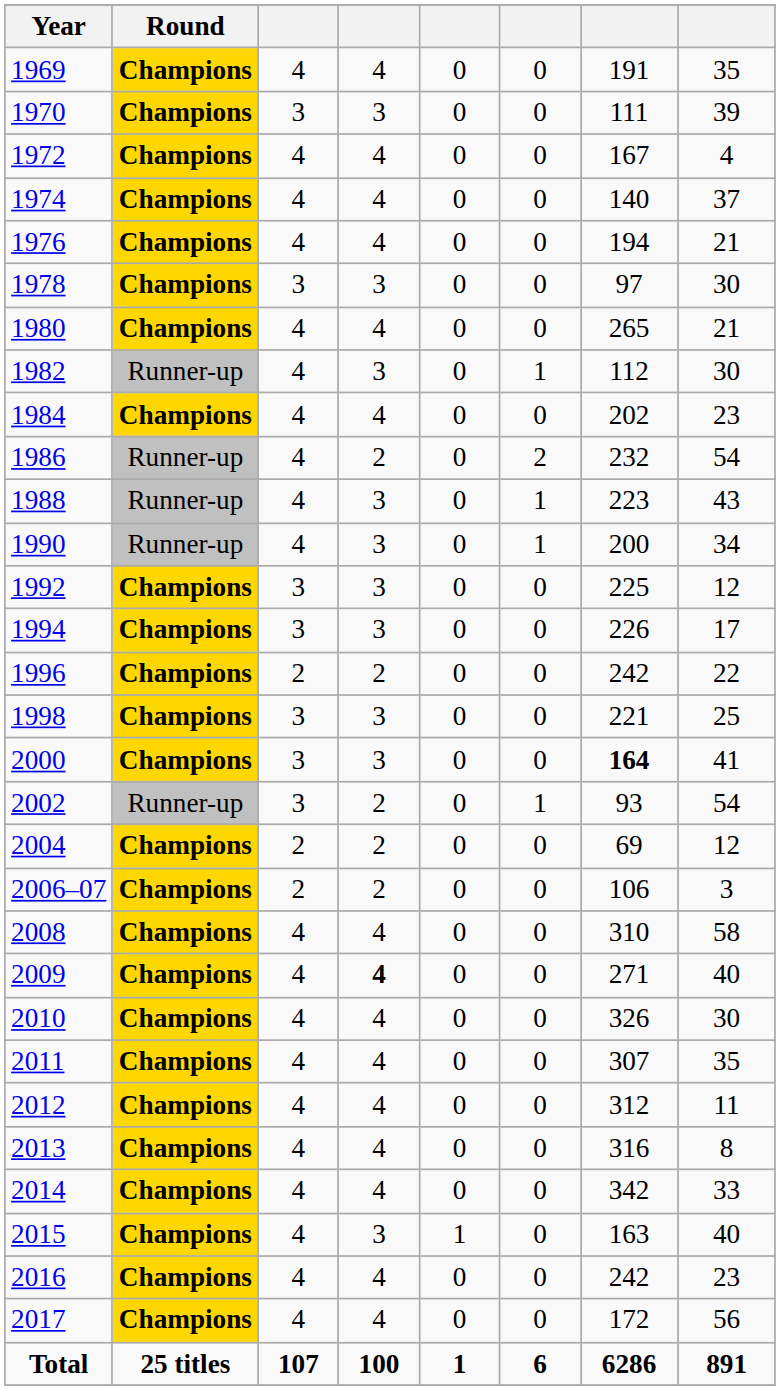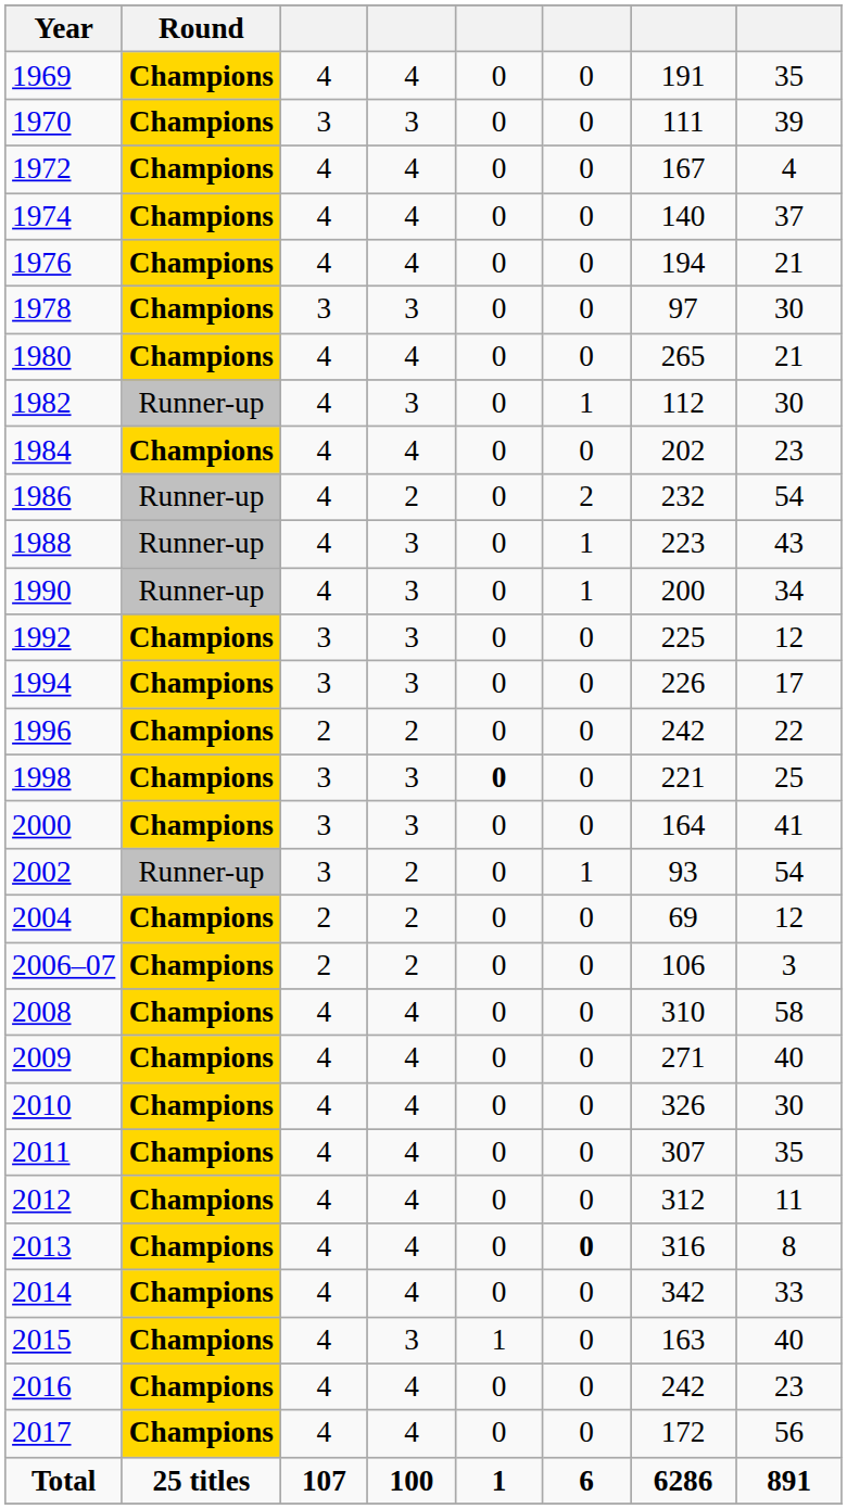1998 | column 5: normal -> bold
2000 | column 7: bold -> normal
2009 | column 4: bold -> normal
2013 | column 6: normal -> bold
